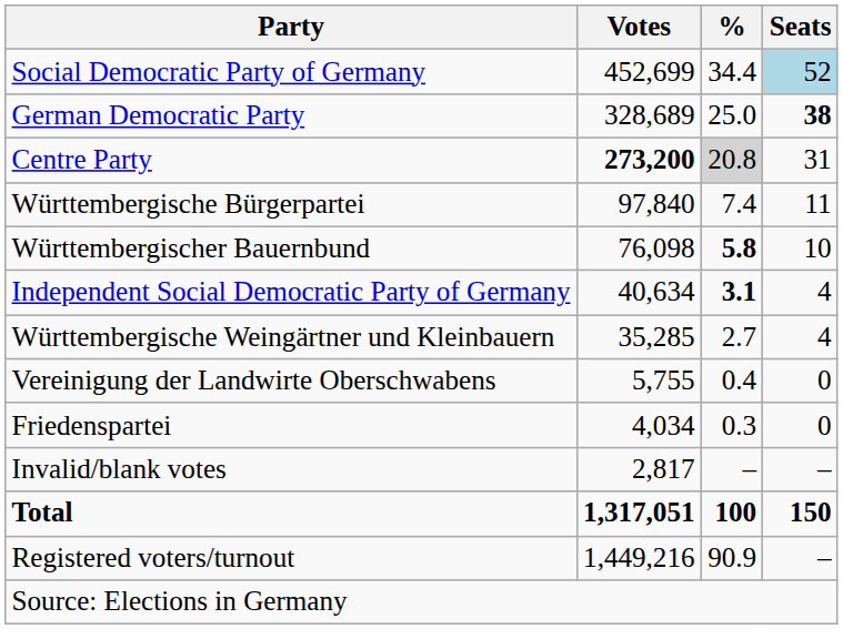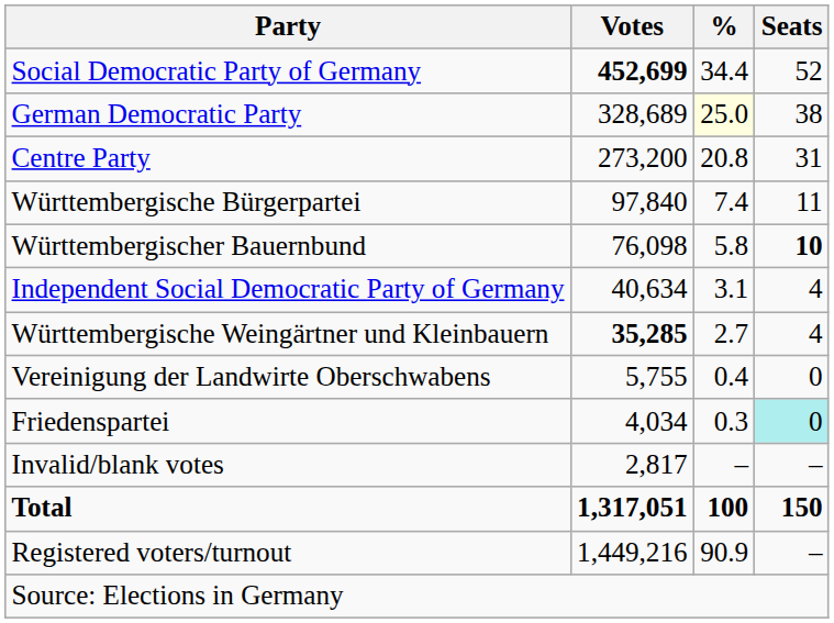Social Democratic Party of Germany | Votes: normal -> bold
Social Democratic Party of Germany | Seats: lightblue background -> no background
German Democratic Party | %: no background -> lightyellow background
German Democratic Party | Seats: bold -> normal
Centre Party | Votes: bold -> normal
Centre Party | %: lightgrey background -> no background
Württembergischer Bauernbund | %: bold -> normal
Württembergischer Bauernbund | Seats: normal -> bold
Independent Social Democratic Party of Germany | %: bold -> normal
Württembergische Weingärtner und Kleinbauern | Votes: normal -> bold
Friedenspartei | Seats: no background -> paleturquoise background
